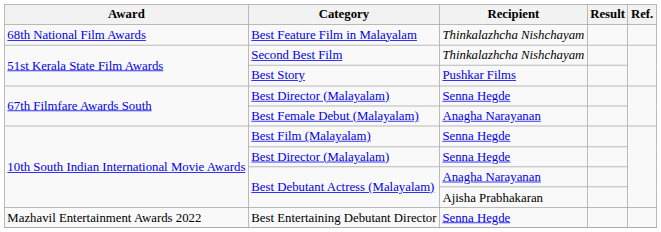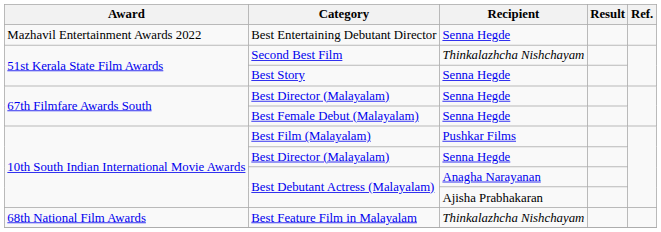rows swapped: Best Feature Film in Malayalam <-> Best Entertaining Debutant Director
Best Story | Recipient: Pushkar Films -> Senna Hegde
Best Female Debut (Malayalam) | Recipient: Anagha Narayanan -> Senna Hegde
Best Film (Malayalam) | Recipient: Senna Hegde -> Pushkar Films
